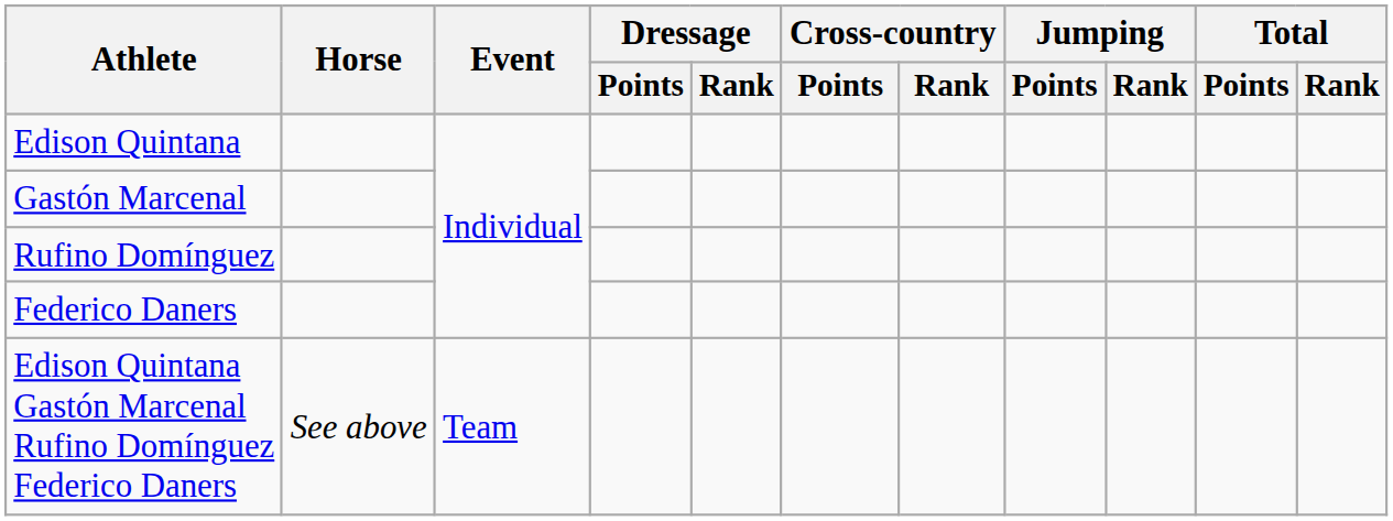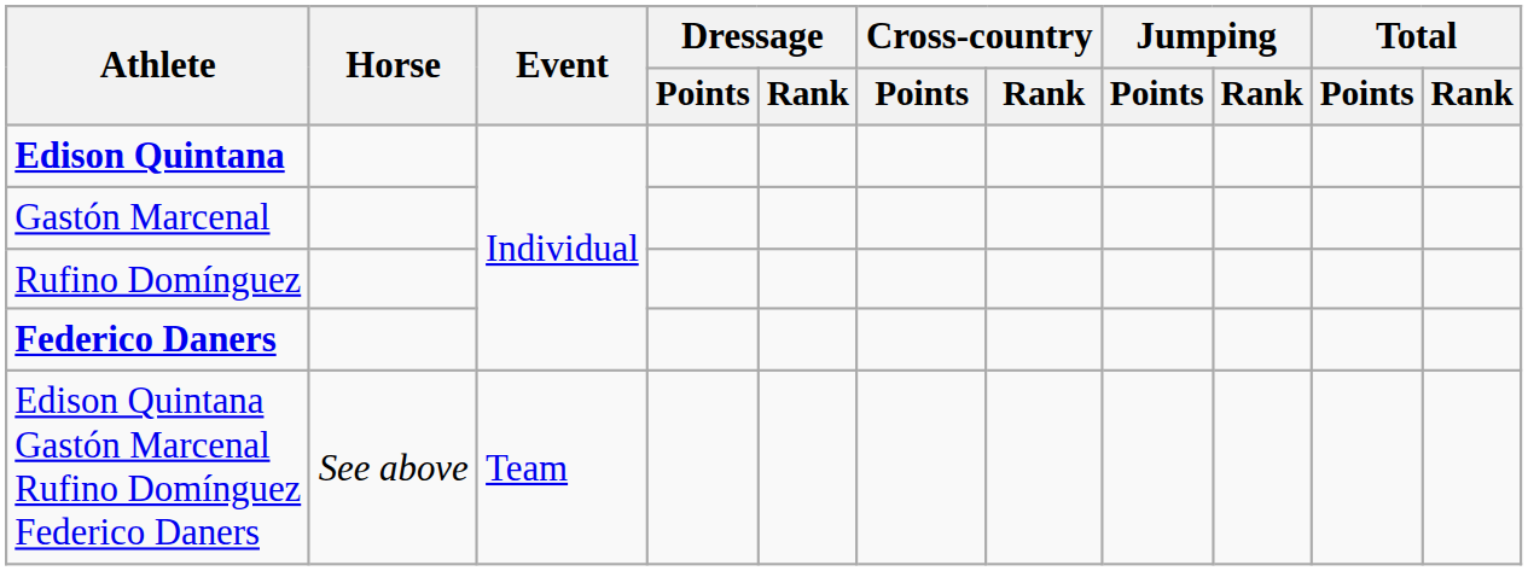Edison Quintana | Athlete: normal -> bold
Federico Daners | Athlete: normal -> bold
